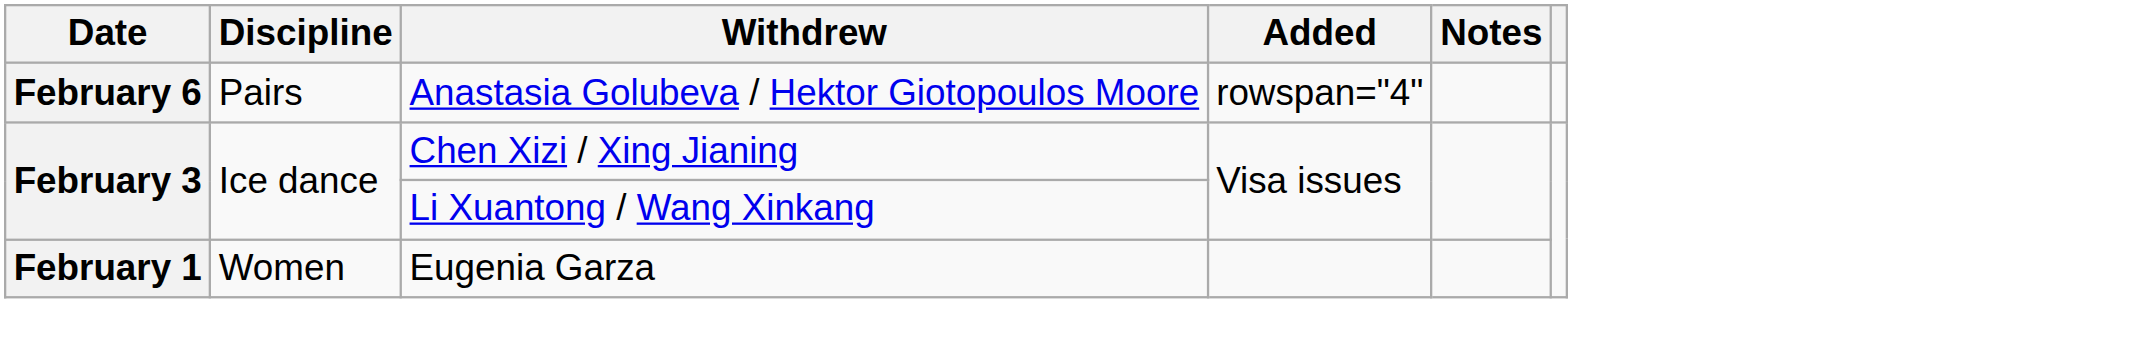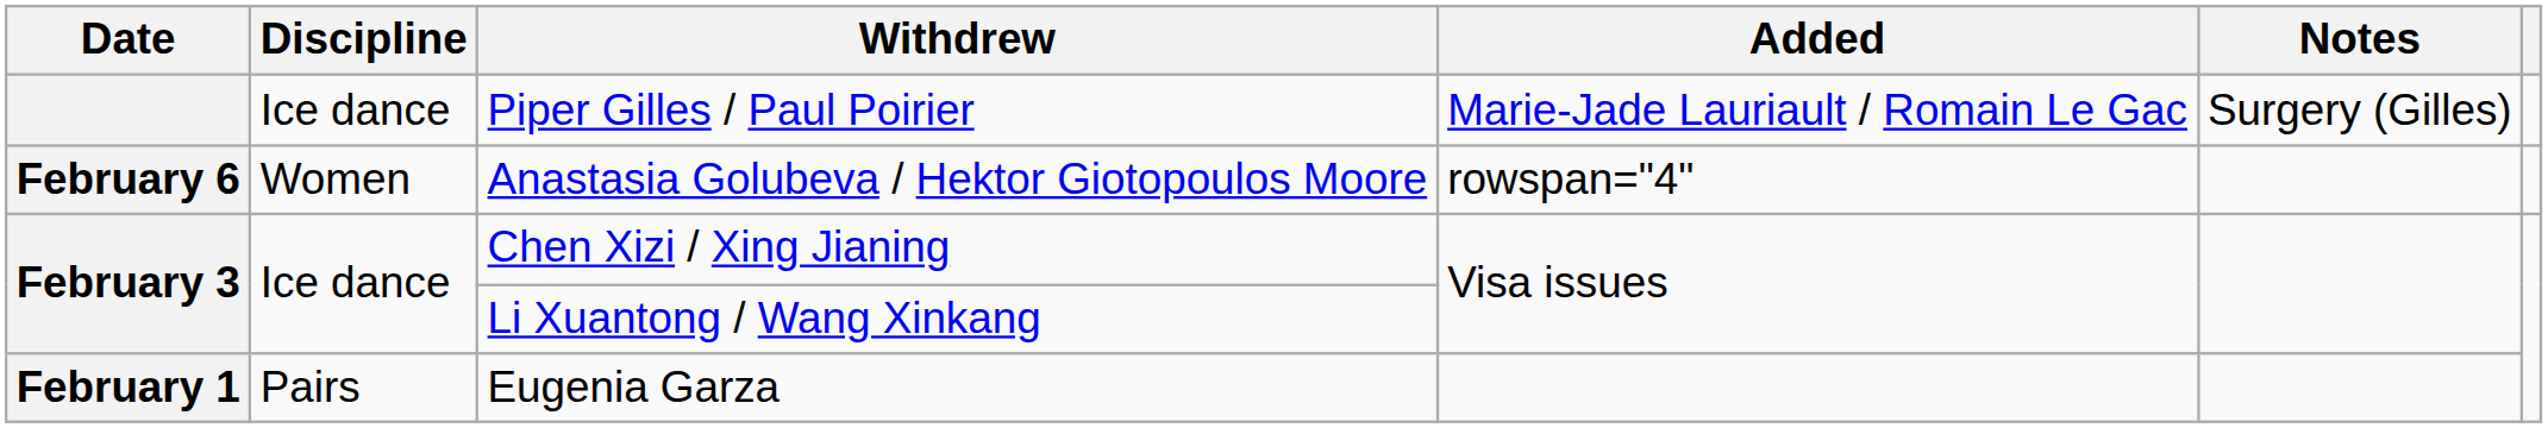+ row: Ice dance | Piper Gilles / Paul Poirier | Marie-Jade Lauriault / Romain Le Gac | Surgery (Gilles)
Anastasia Golubeva / Hektor Giotopoulos Moore | Discipline: Pairs -> Women
Eugenia Garza | Discipline: Women -> Pairs
